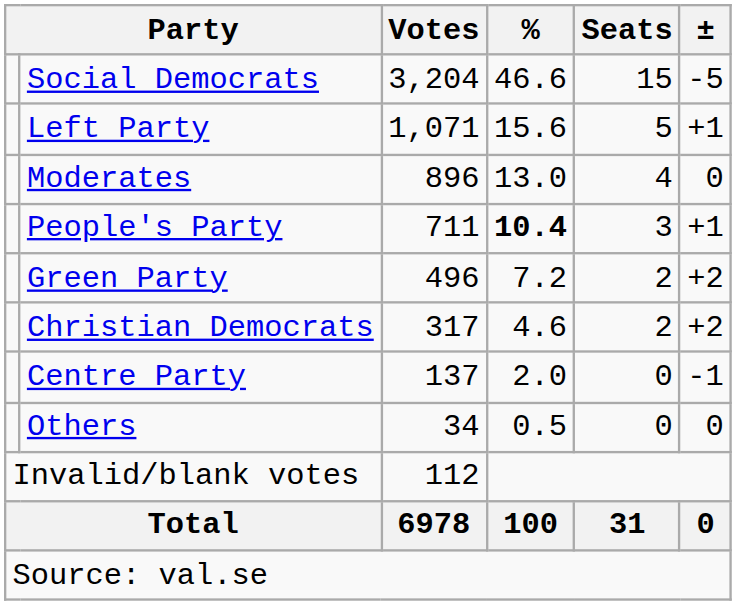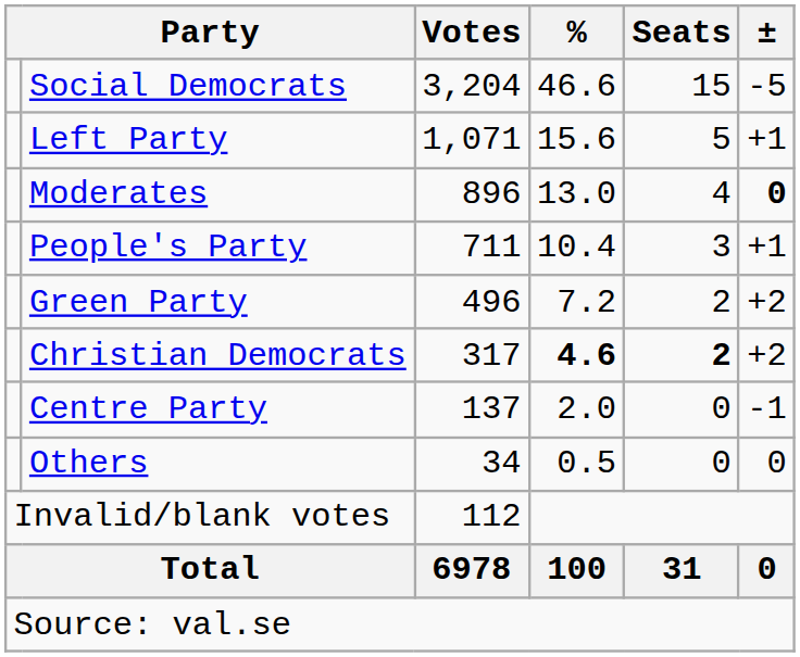Moderates | ±: normal -> bold
People's Party | %: bold -> normal
Christian Democrats | %: normal -> bold
Christian Democrats | Seats: normal -> bold
